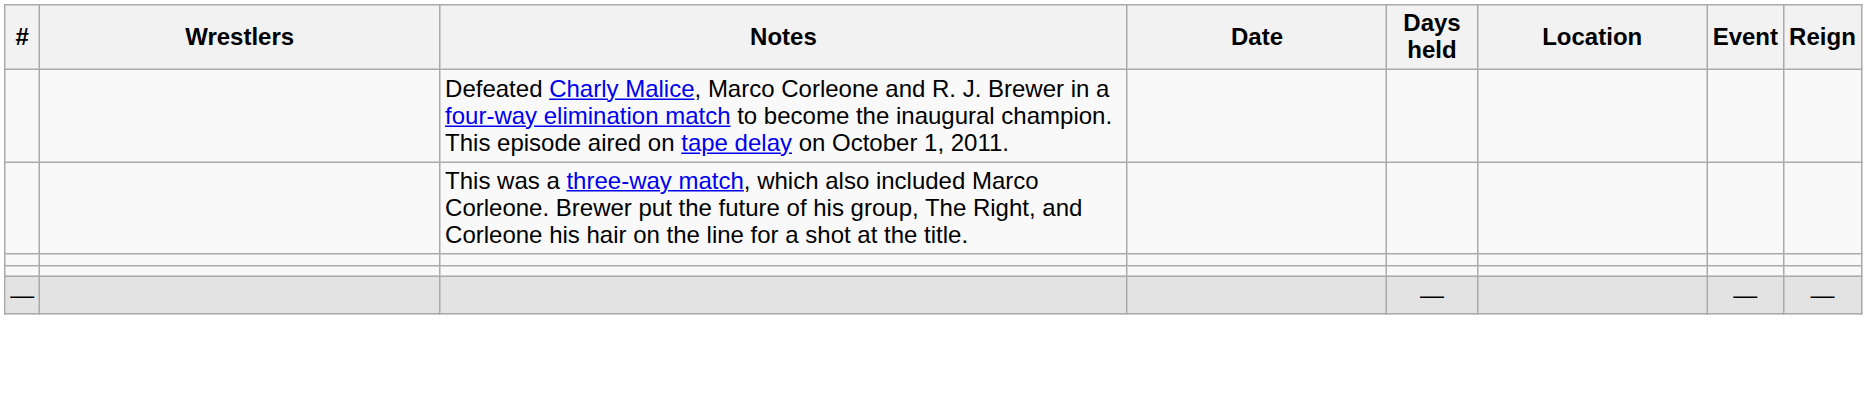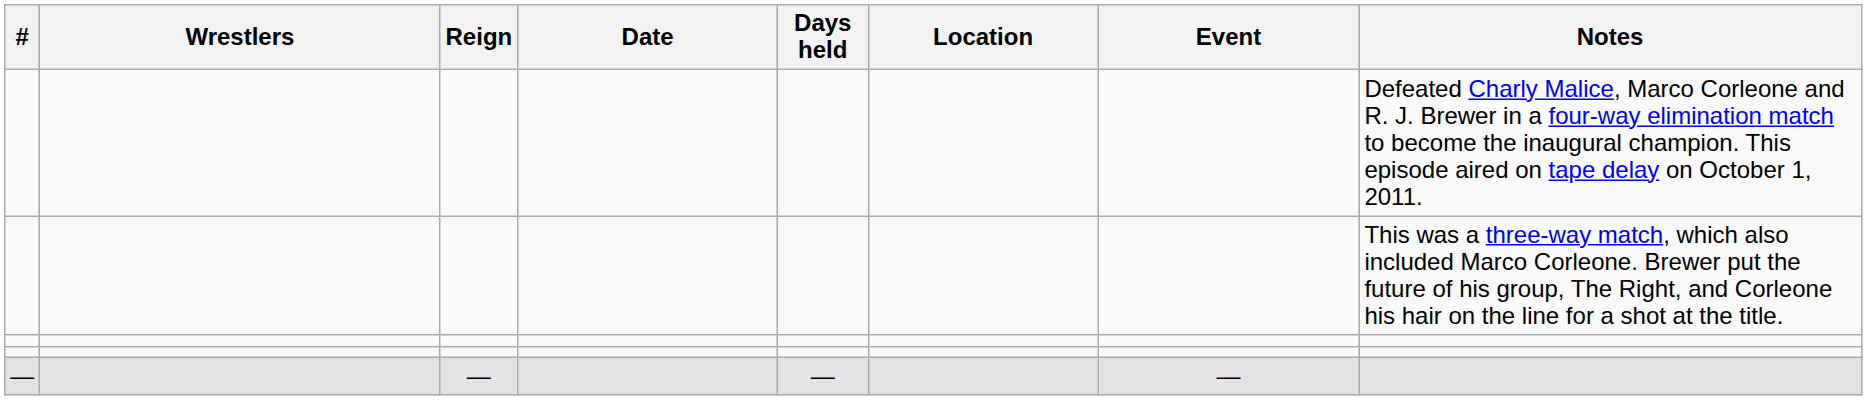columns swapped: Reign <-> Notes
